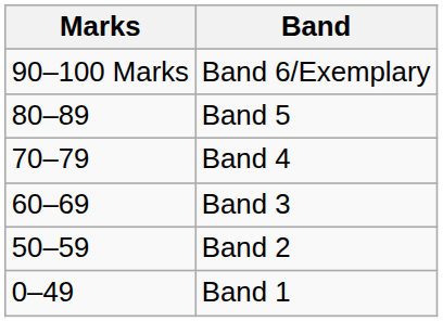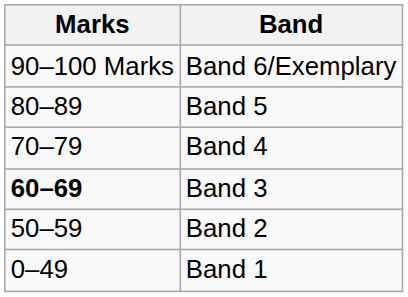Band 3 | Marks: normal -> bold
